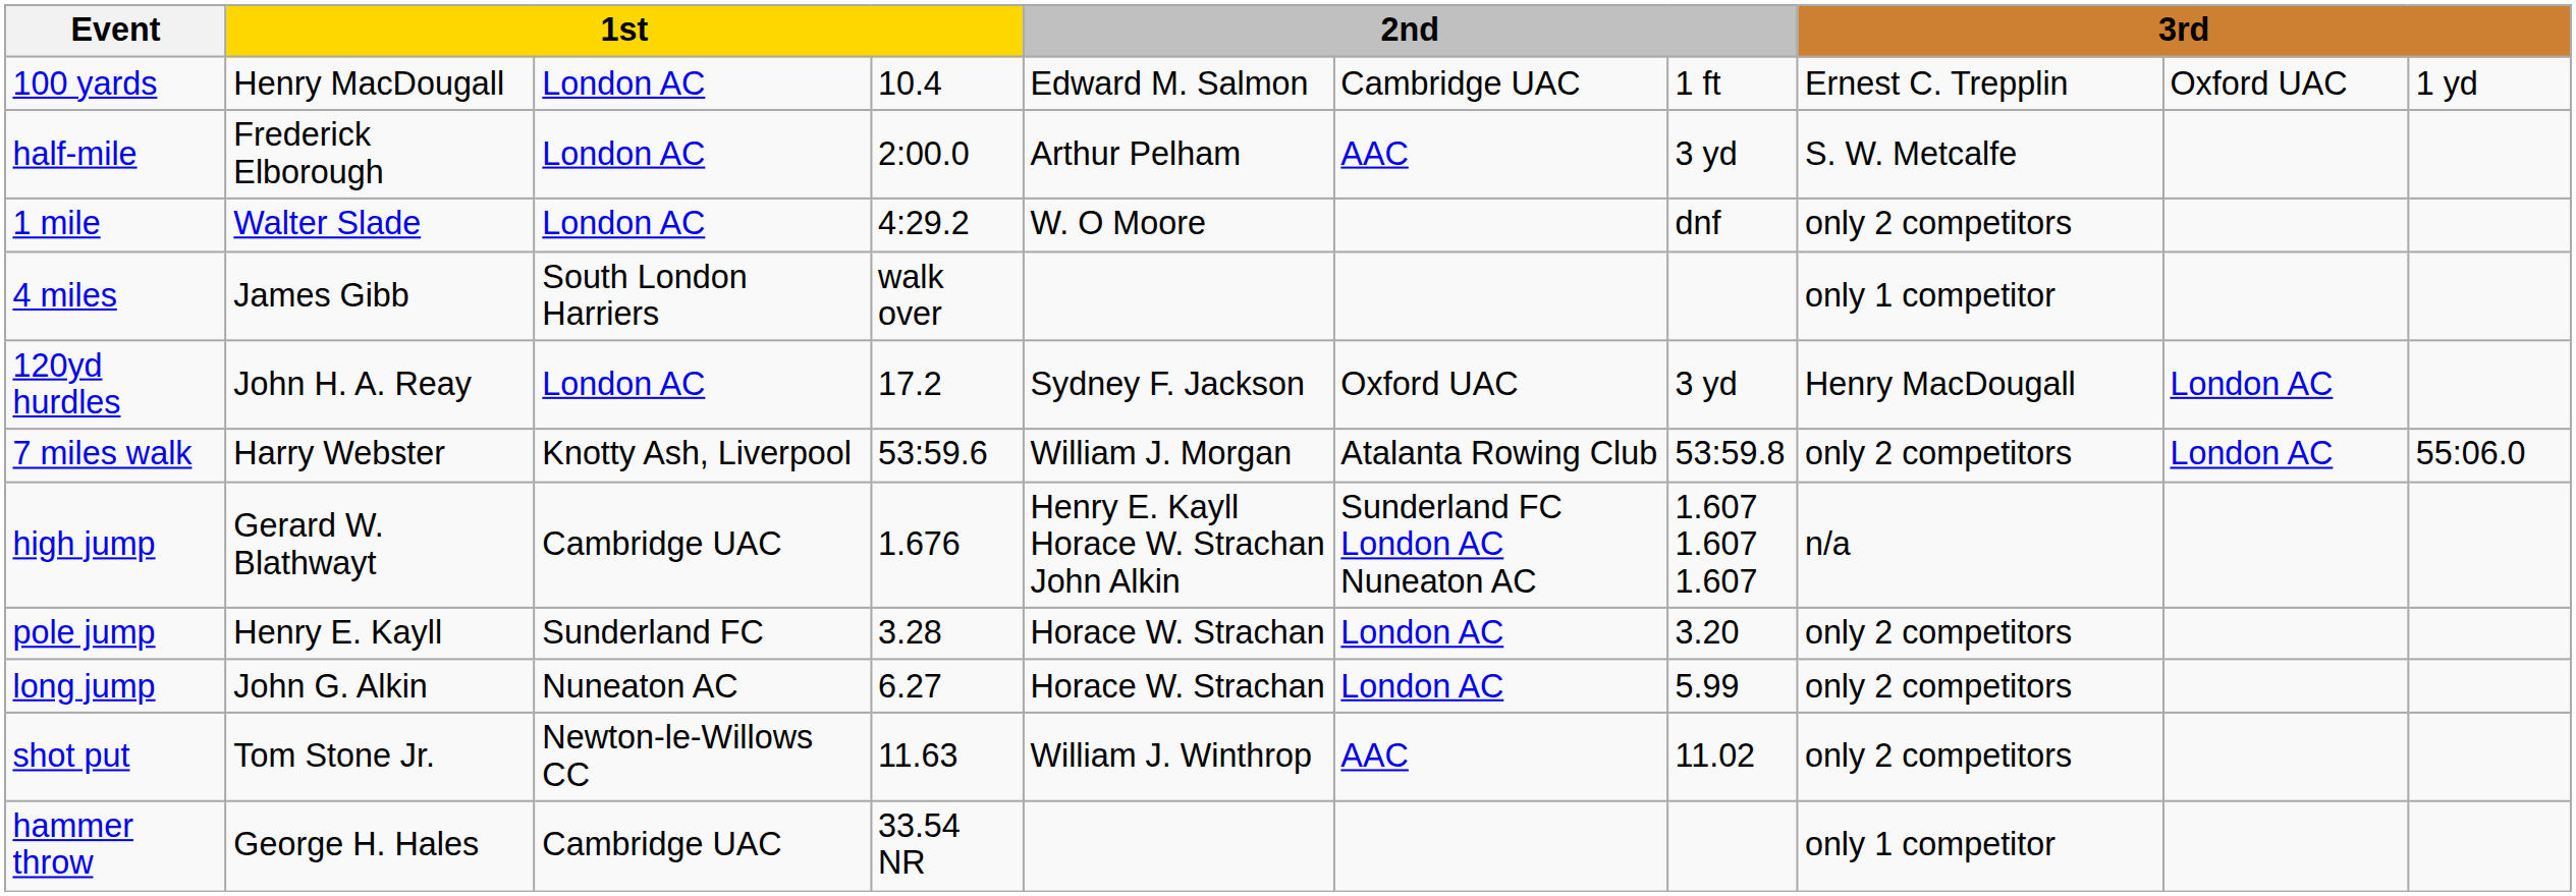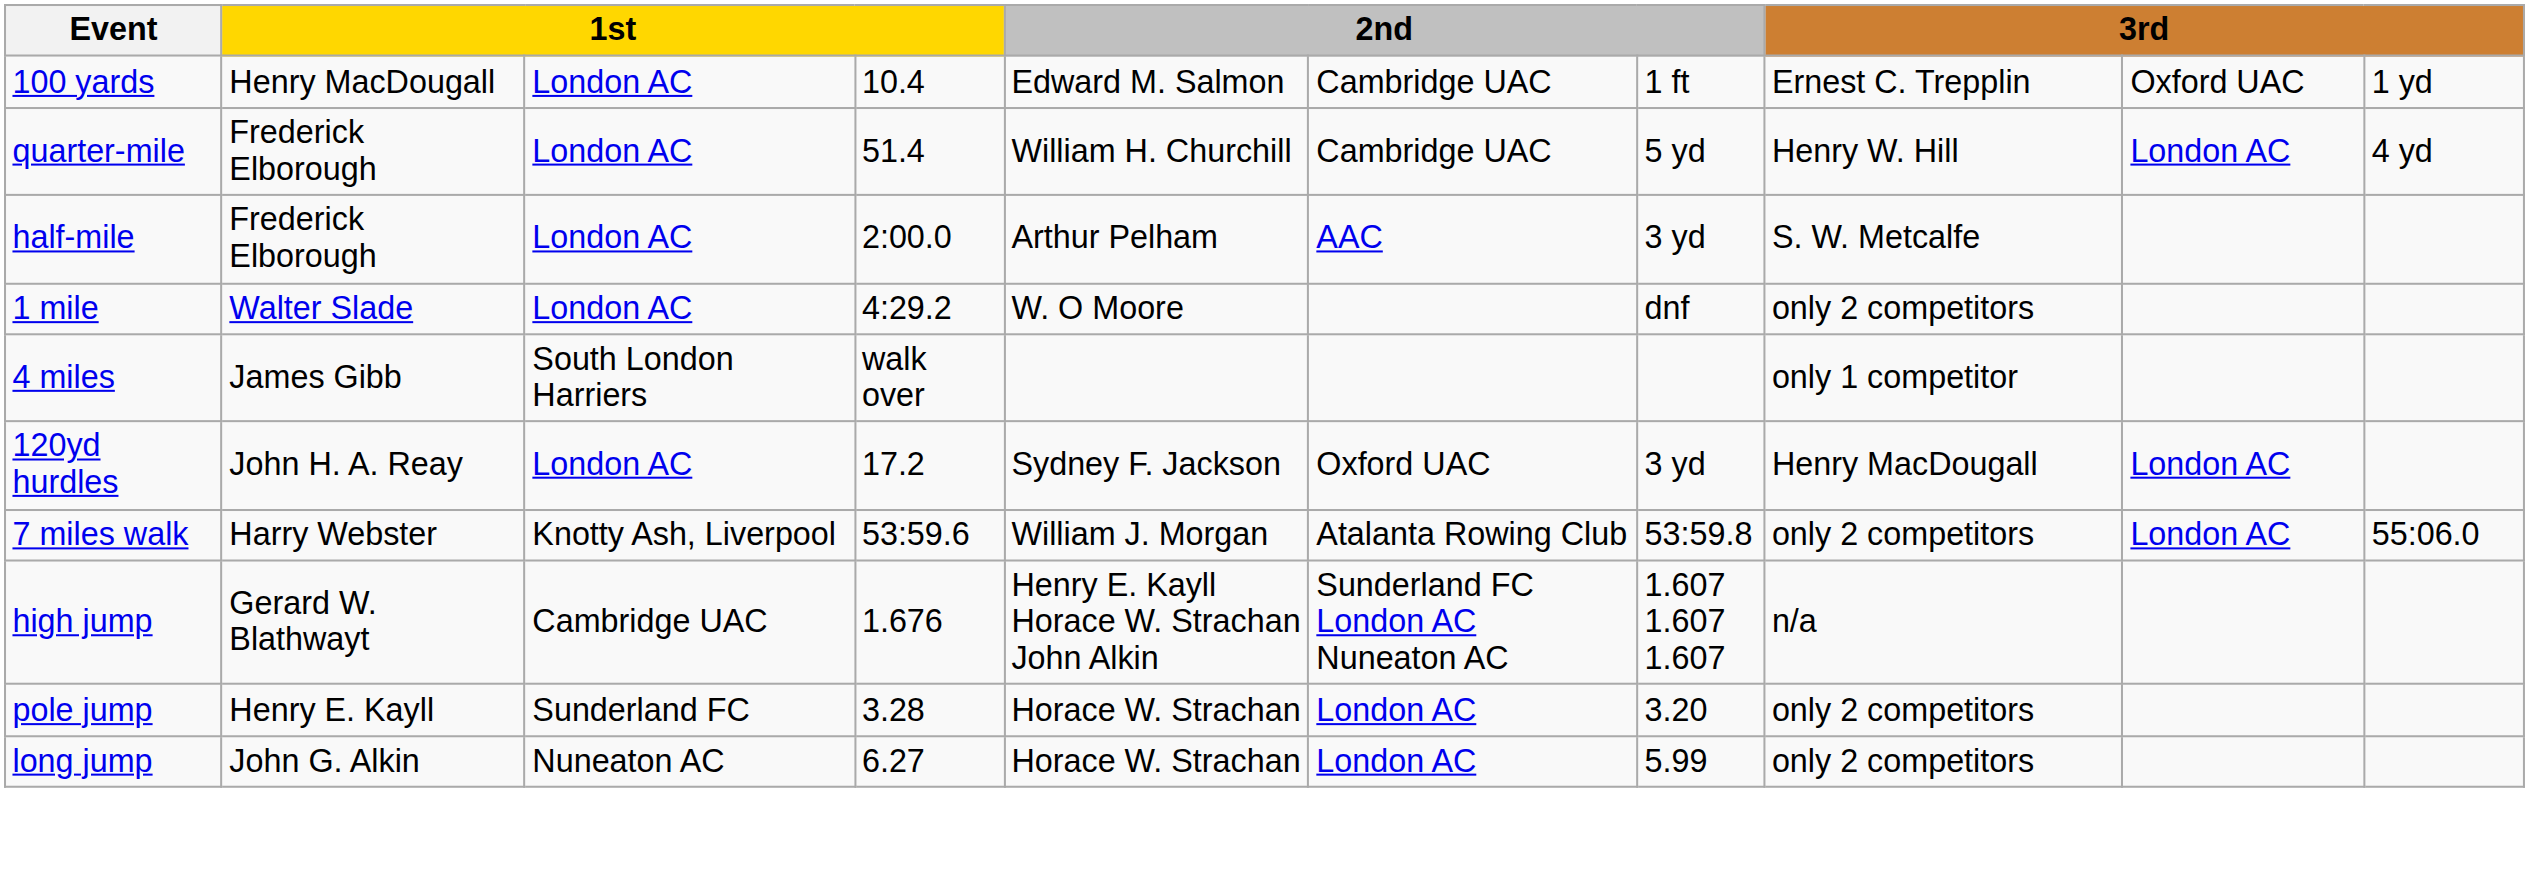+ row: quarter-mile | Frederick Elborough | London AC | 51.4 | William H. Churchill | Cambridge UAC | 5 yd | Henry W. Hill | London AC | 4 yd
- row: shot put | Tom Stone Jr. | Newton-le-Willows CC | 11.63 | William J. Winthrop | AAC | 11.02 | only 2 competitors
- row: hammer throw | George H. Hales | Cambridge UAC | 33.54 NR | only 1 competitor
